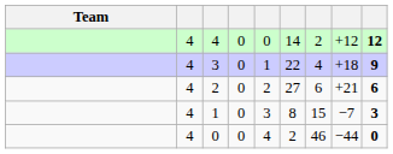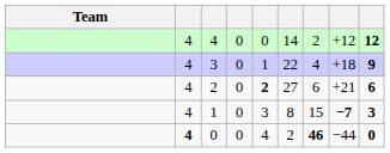row 4 | column 5: normal -> bold
row 5 | column 8: normal -> bold
row 6 | column 2: normal -> bold
row 6 | column 7: normal -> bold
